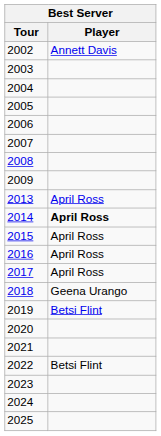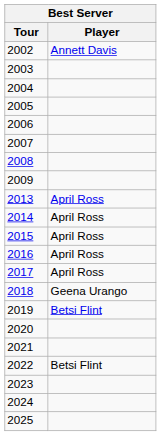2014 | Player: bold -> normal
